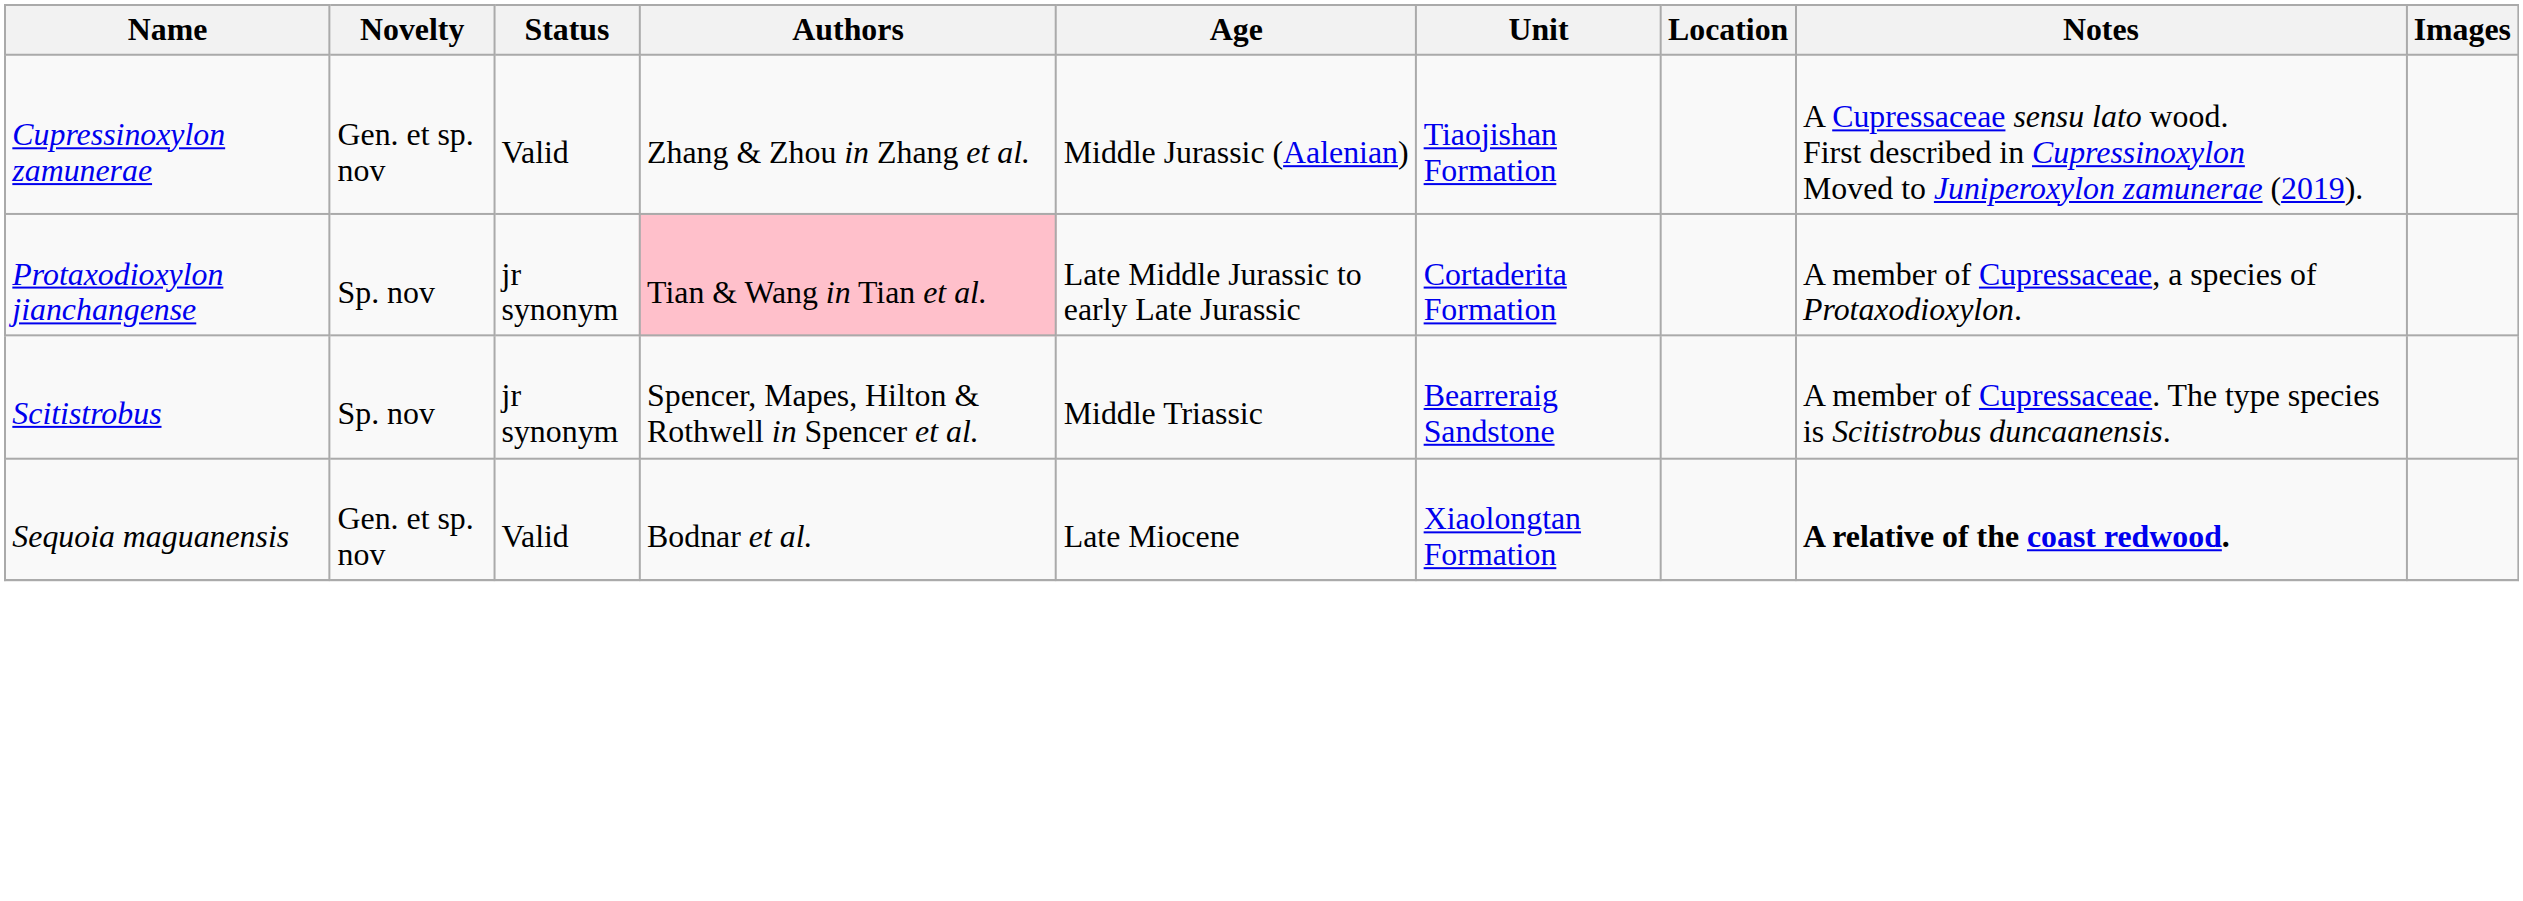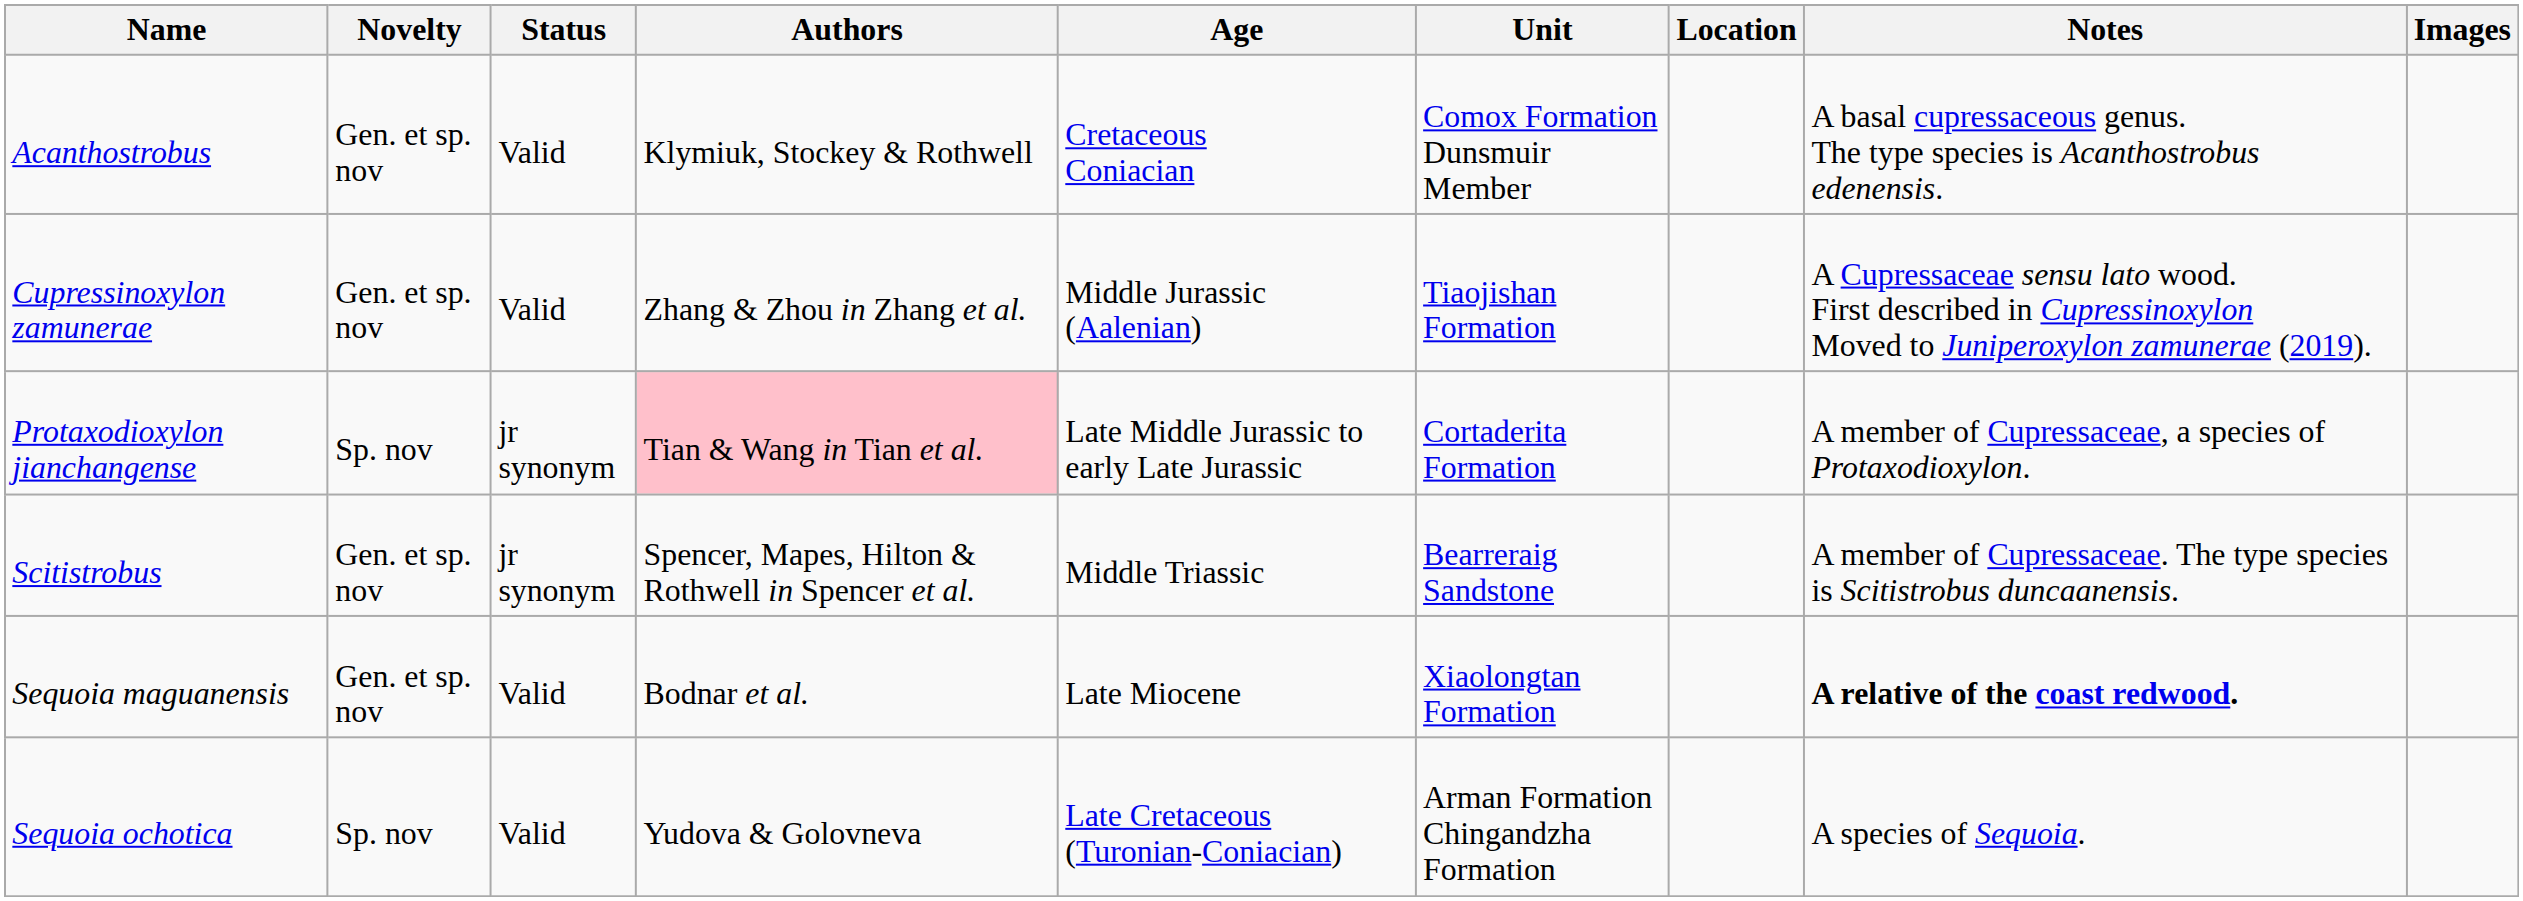+ row: Acanthostrobus | Gen. et sp. nov | Valid | Klymiuk, Stockey & Rothwell | Cretaceous Coniacian | Comox Formation Dunsmuir Member | A basal cupressaceous genus. The type species is Acanthostrobus edenensis.
Scitistrobus | Novelty: Sp. nov -> Gen. et sp. nov
+ row: Sequoia ochotica | Sp. nov | Valid | Yudova & Golovneva | Late Cretaceous (Turonian-Coniacian) | Arman Formation Chingandzha Formation | A species of Sequoia.
